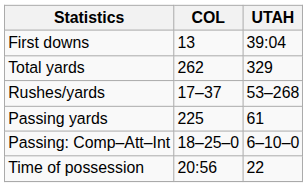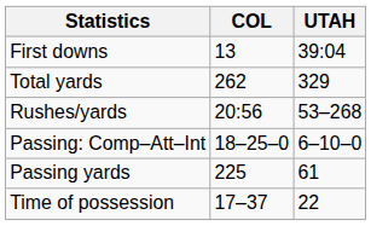Rushes/yards | COL: 17–37 -> 20:56
rows swapped: Passing yards <-> Passing: Comp–Att–Int
Time of possession | COL: 20:56 -> 17–37
